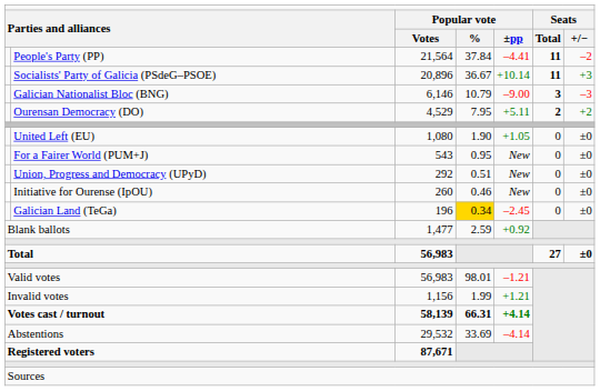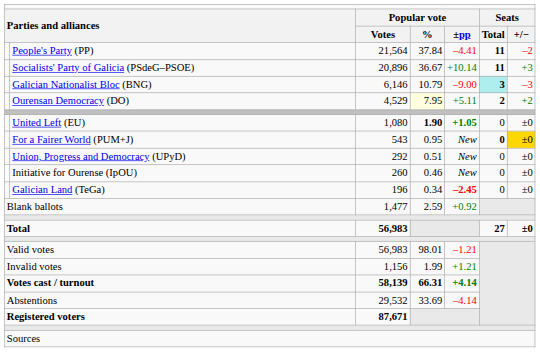Galician Nationalist Bloc (BNG) | column 6: no background -> paleturquoise background
Ourensan Democracy (DO) | column 4: no background -> lightyellow background
United Left (EU) | column 4: normal -> bold
United Left (EU) | column 5: normal -> bold
For a Fairer World (PUM+J) | column 6: normal -> bold
For a Fairer World (PUM+J) | column 7: no background -> gold background
Galician Land (TeGa) | column 4: gold background -> no background
Galician Land (TeGa) | column 5: normal -> bold
